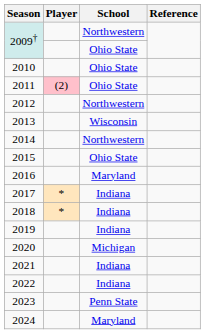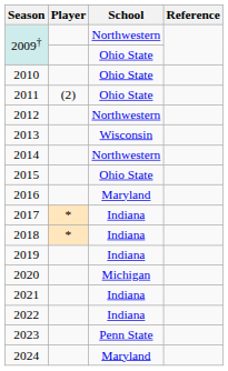2011 | Player: pink background -> no background
